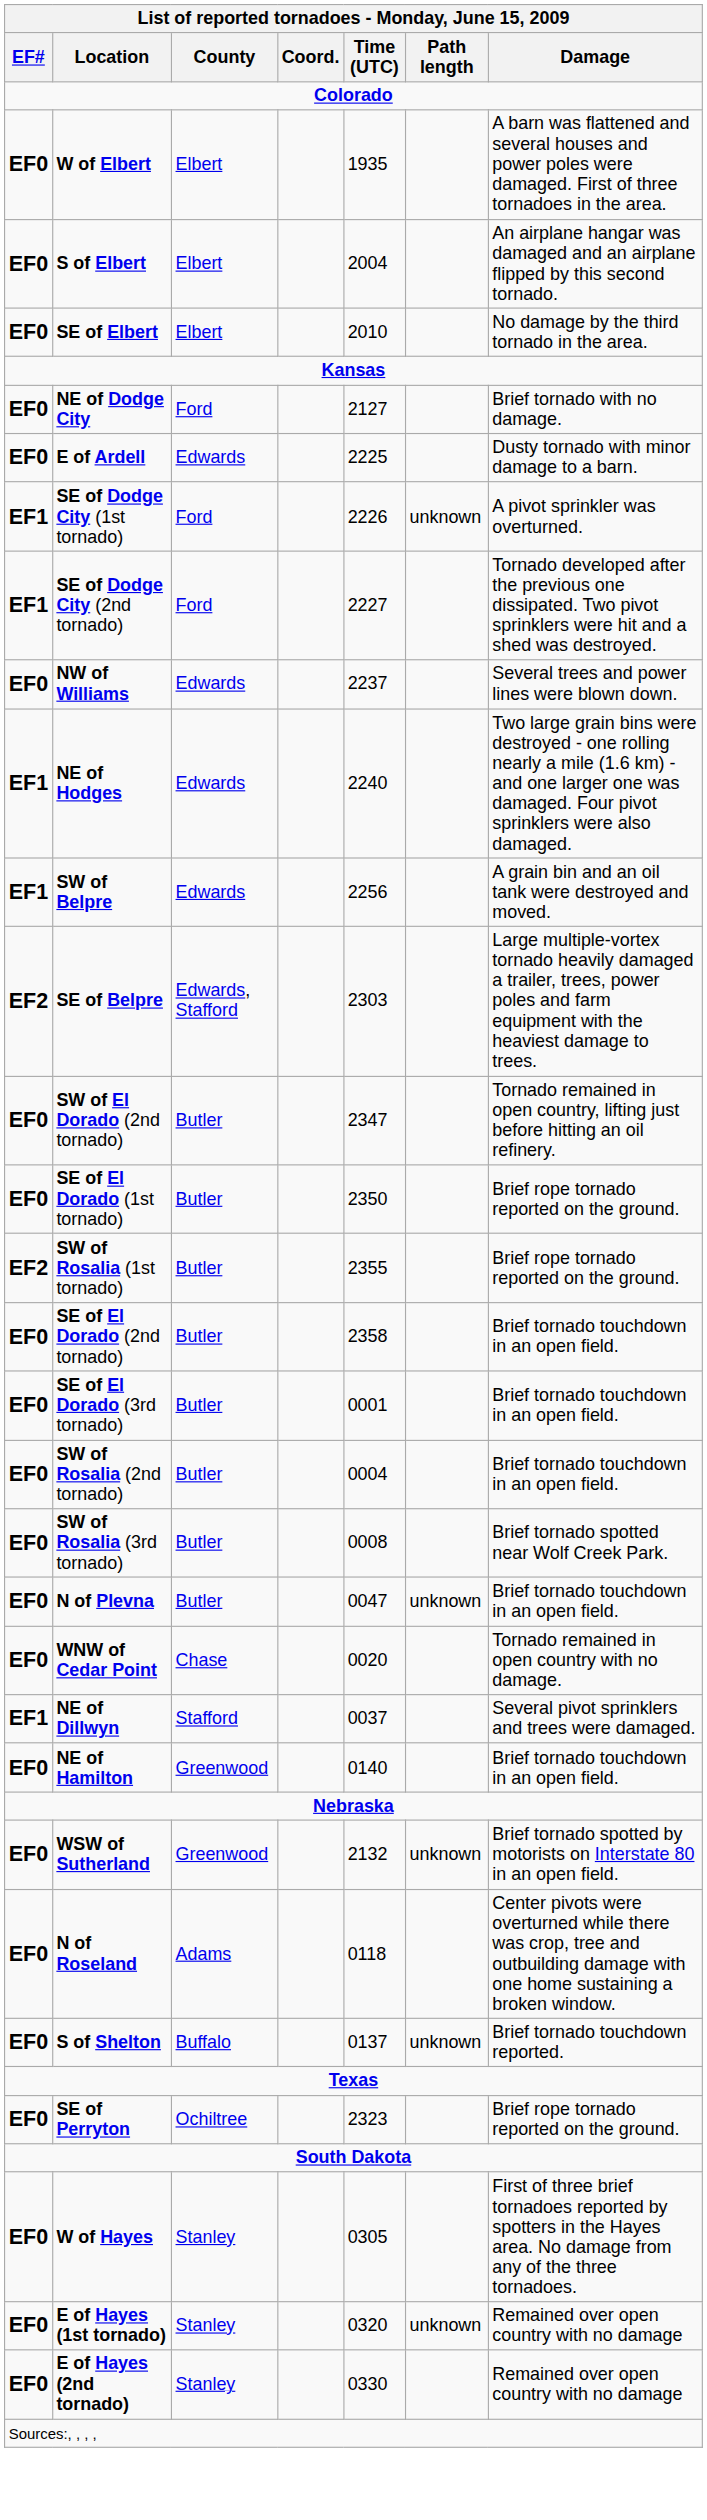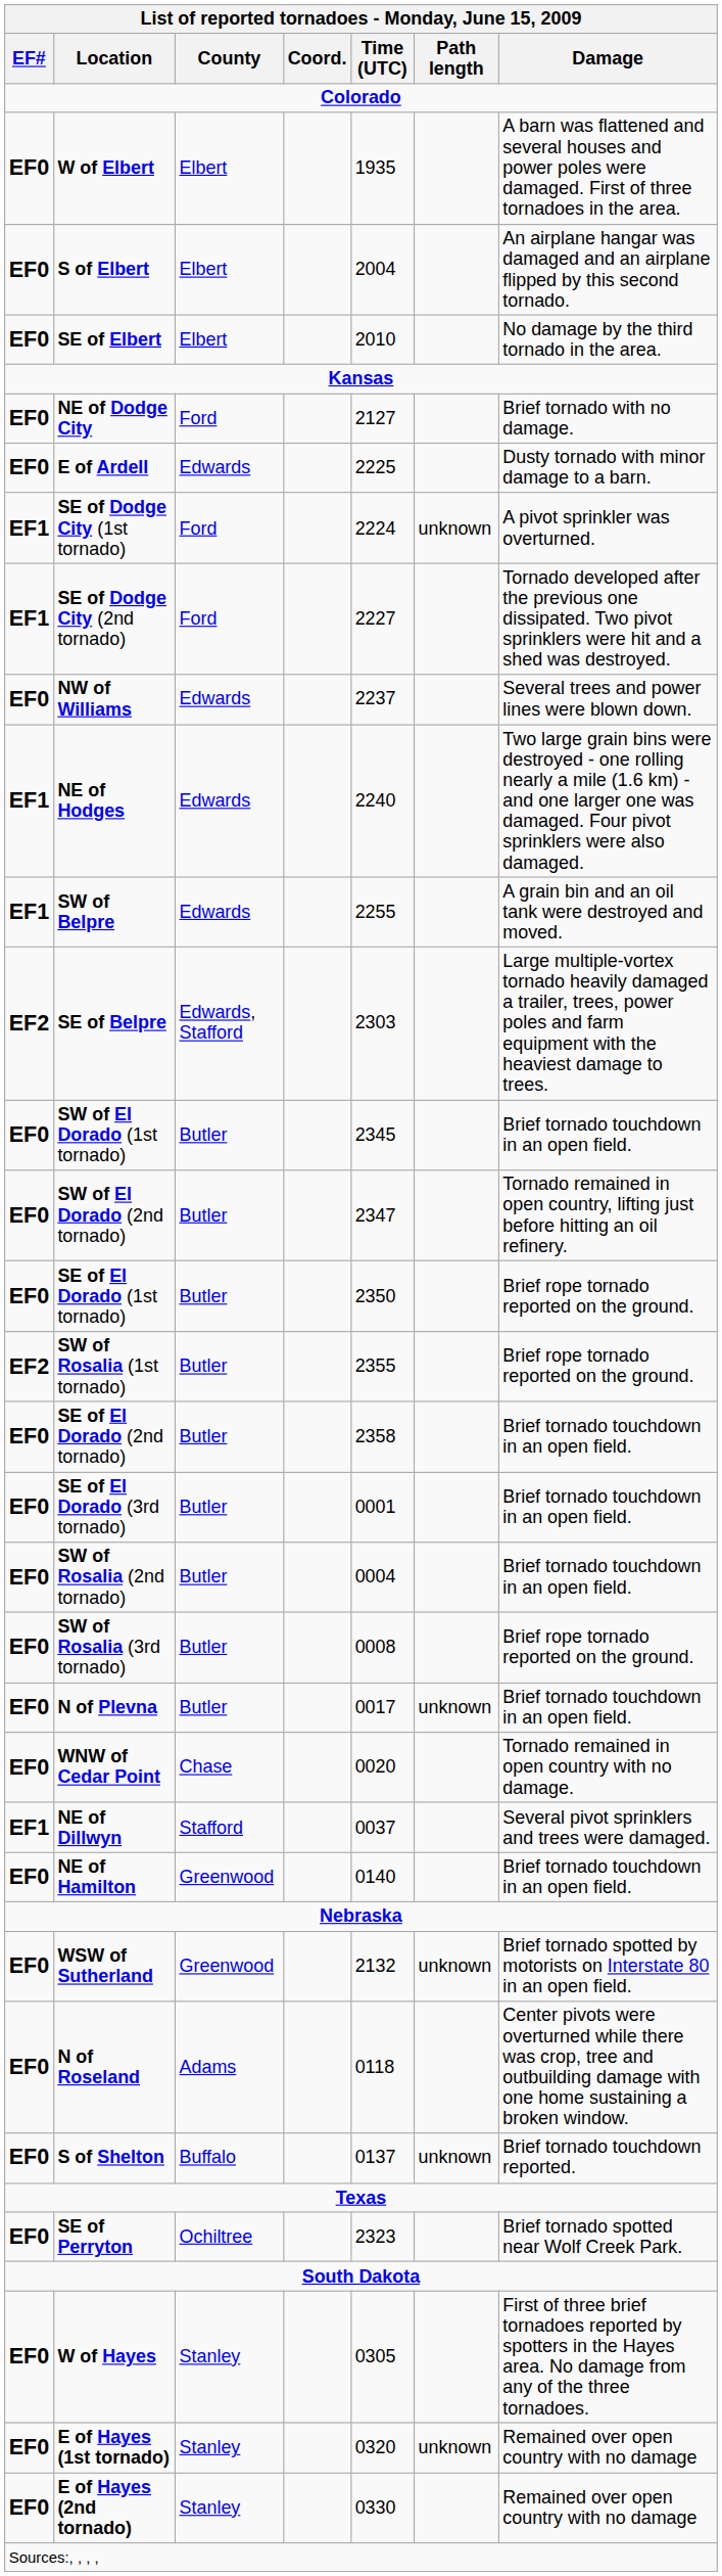SE of Dodge City (1st tornado) | Time (UTC): 2226 -> 2224
SW of Belpre | Time (UTC): 2256 -> 2255
+ row: EF0 | SW of El Dorado (1st tornado) | Butler | 2345 | Brief tornado touchdown in an open field.
SW of Rosalia (3rd tornado) | Damage: Brief tornado spotted near Wolf Creek Park. -> Brief rope tornado reported on the ground.
N of Plevna | Time (UTC): 0047 -> 0017
SE of Perryton | Damage: Brief rope tornado reported on the ground. -> Brief tornado spotted near Wolf Creek Park.
